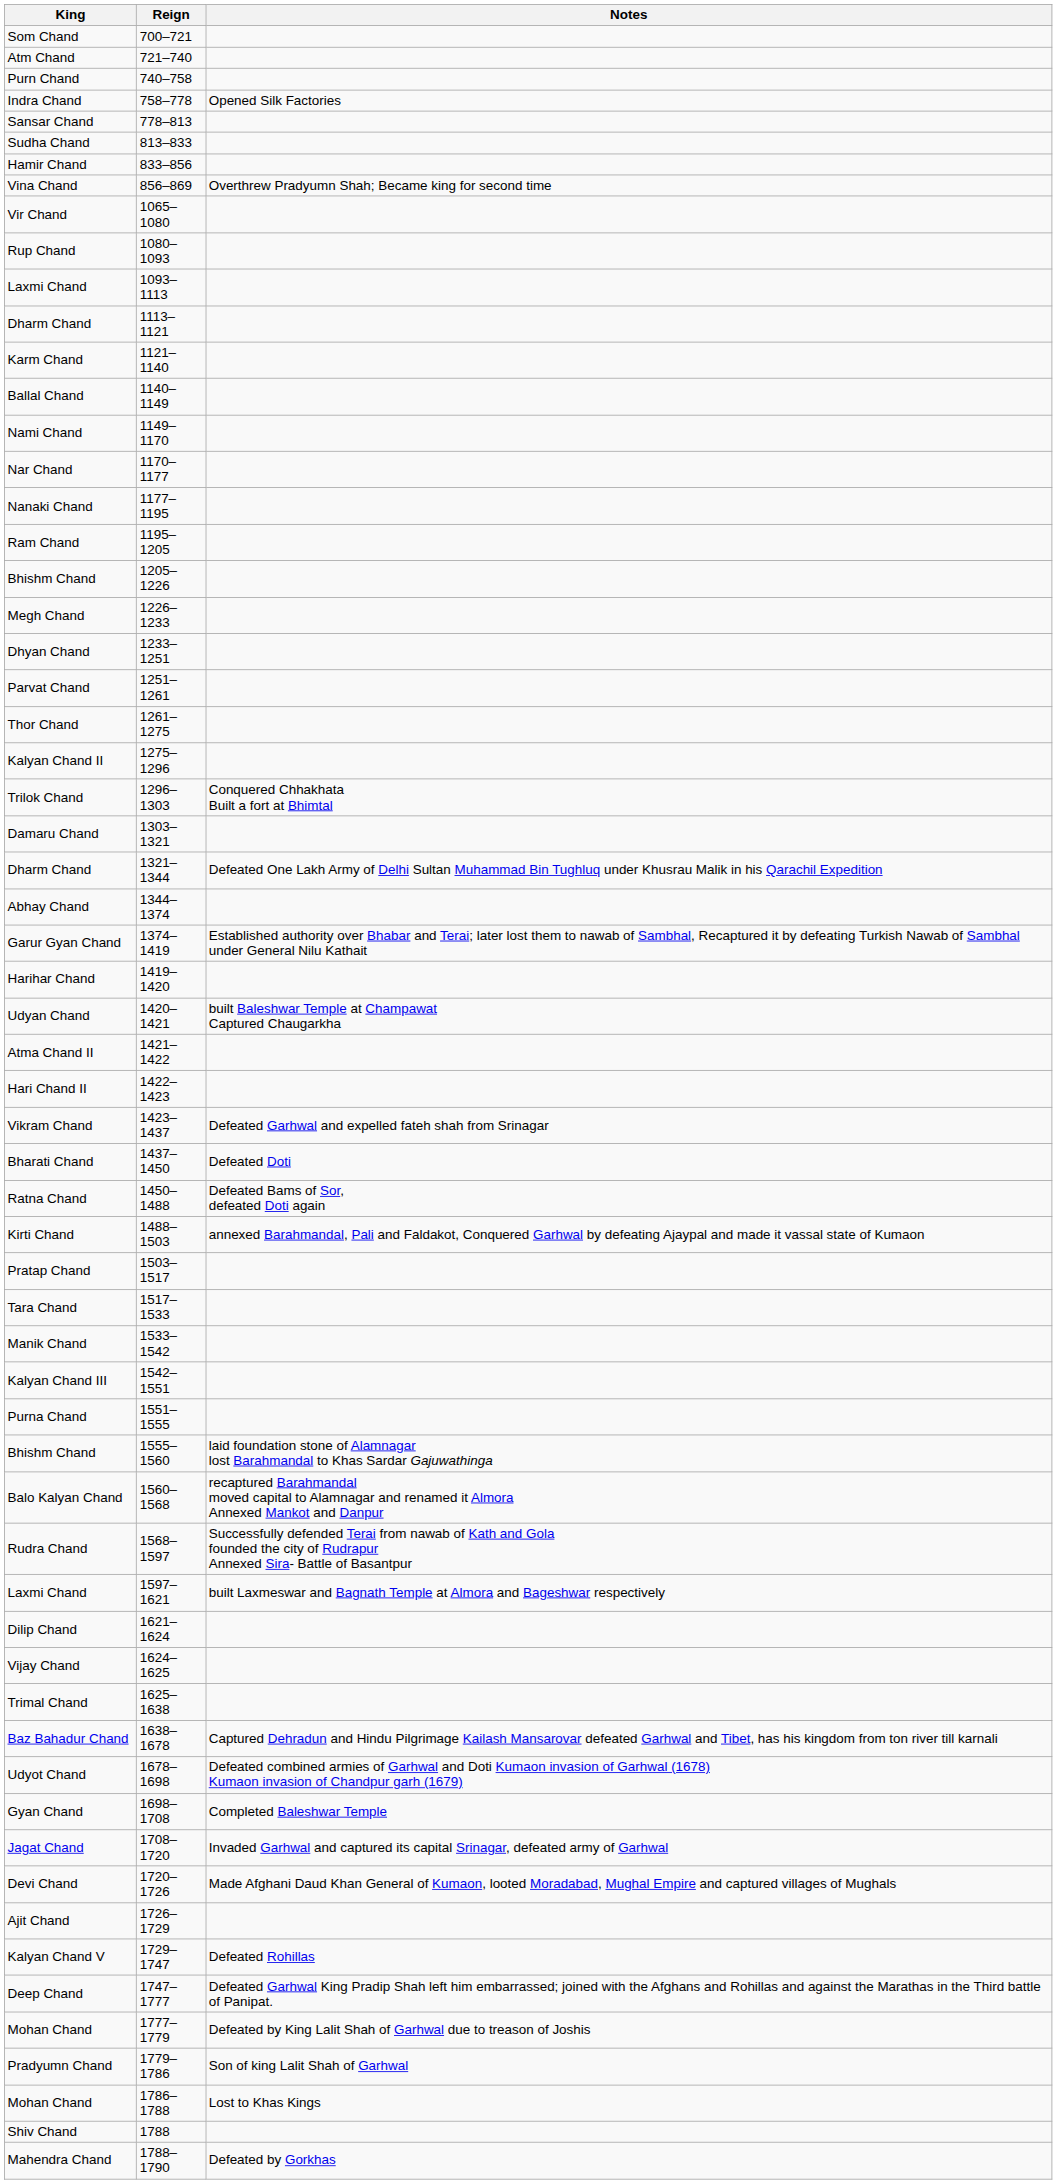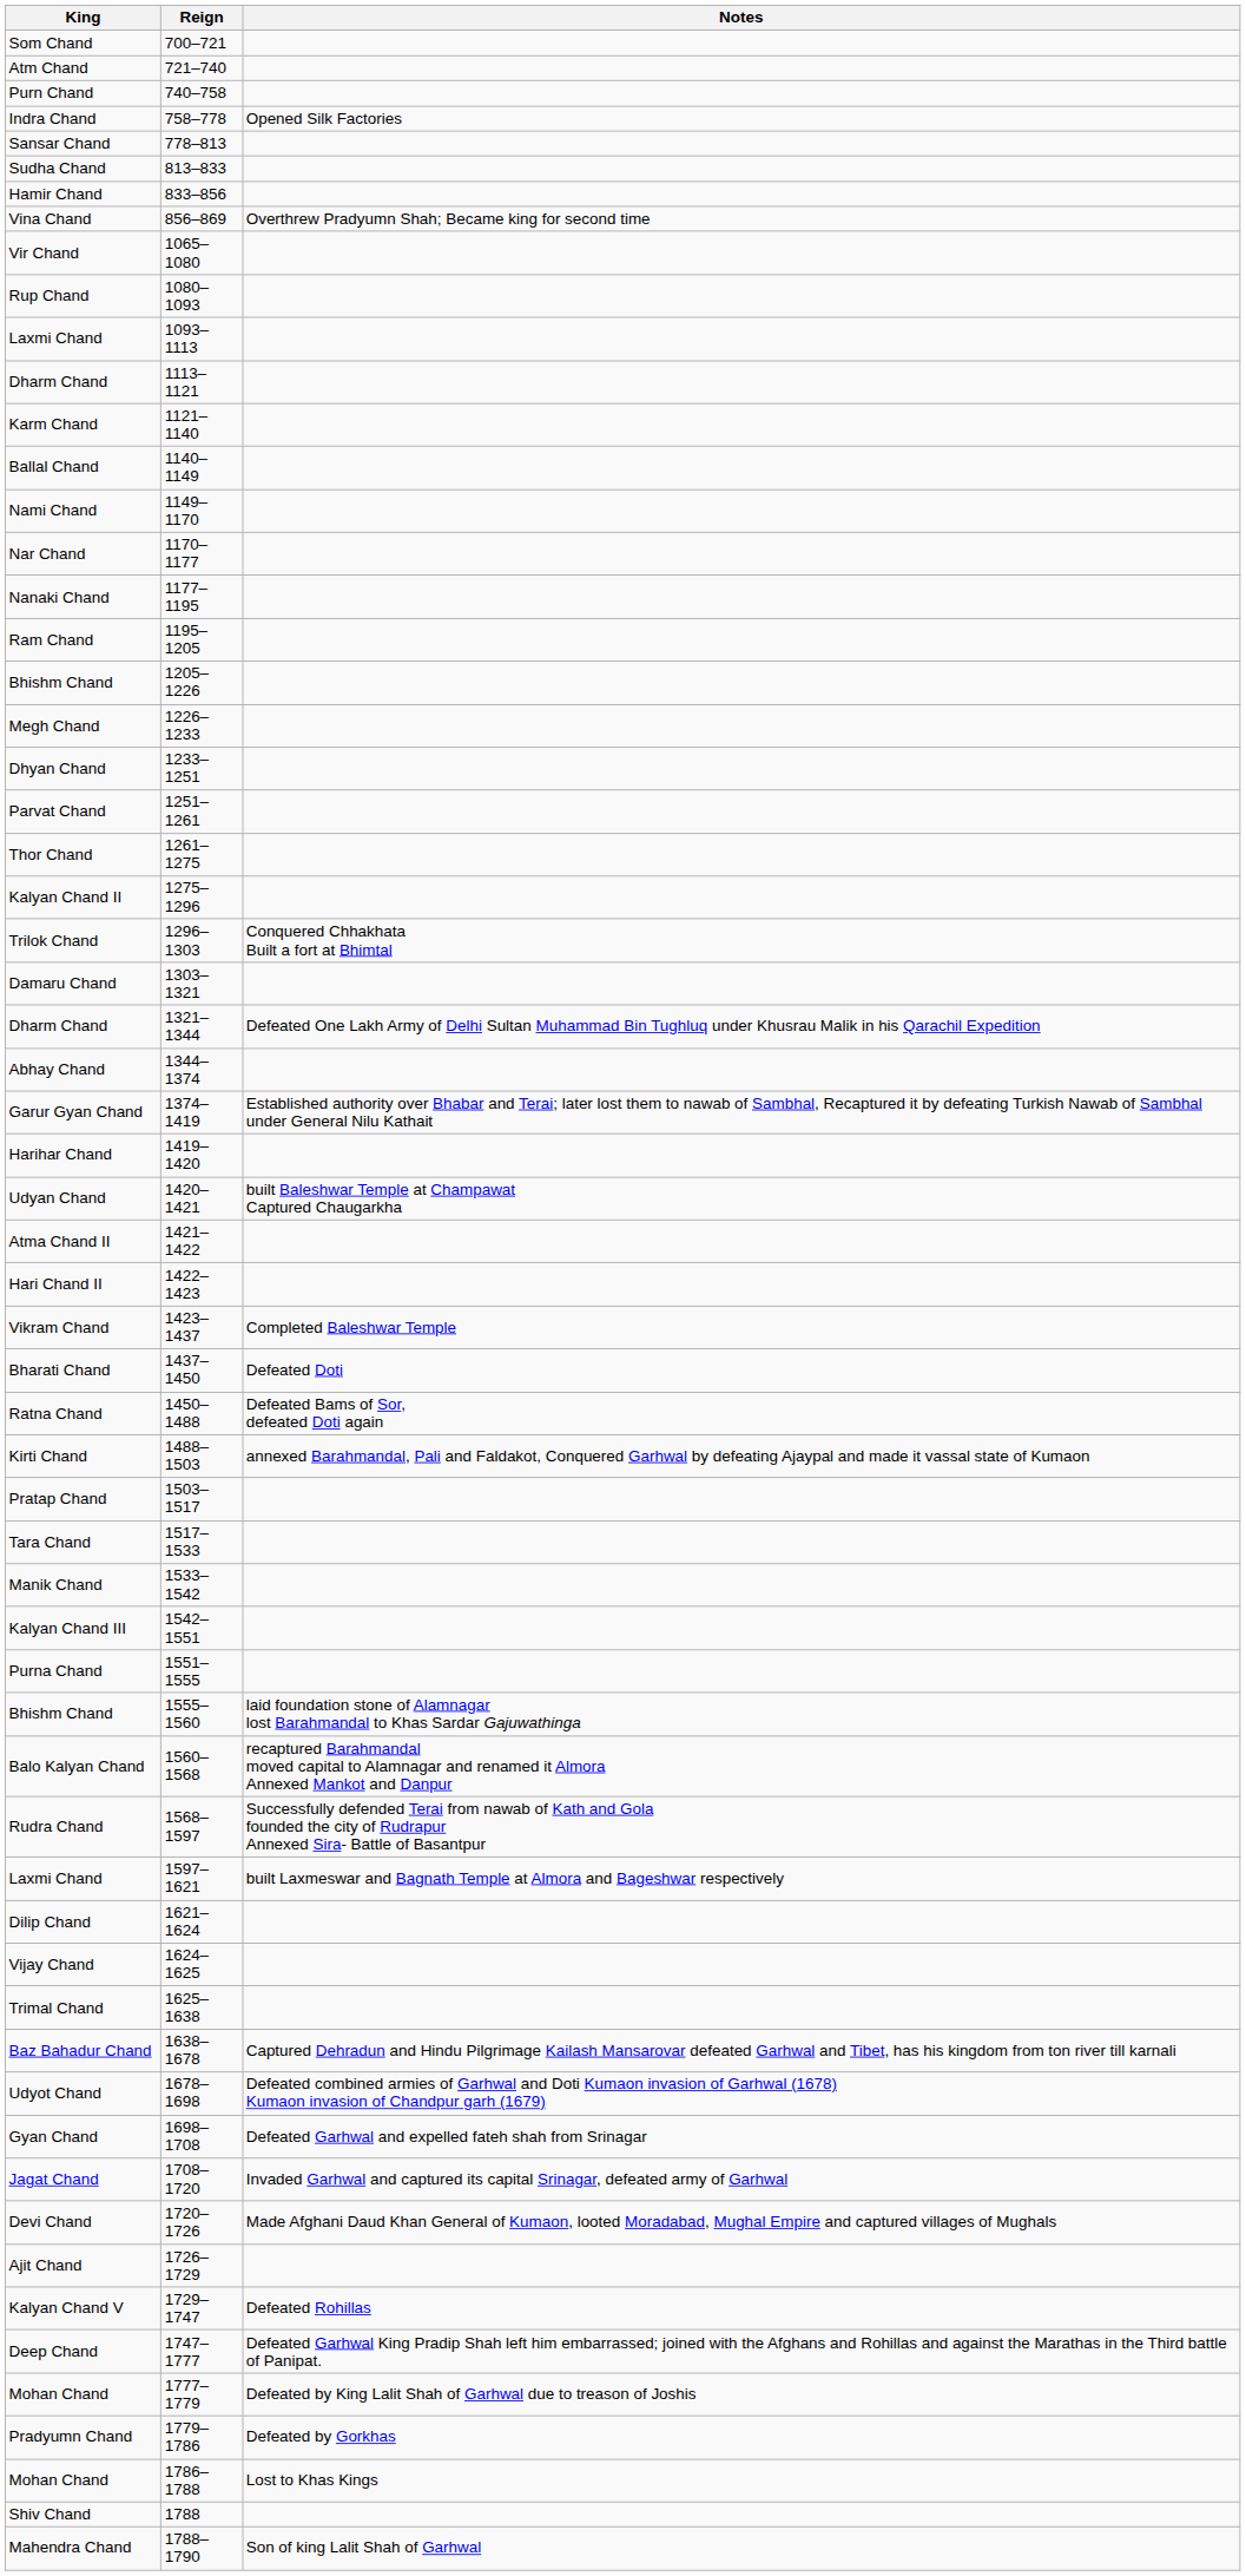Vikram Chand | Notes: Defeated Garhwal and expelled fateh shah from Srinagar -> Completed Baleshwar Temple
Gyan Chand | Notes: Completed Baleshwar Temple -> Defeated Garhwal and expelled fateh shah from Srinagar
Pradyumn Chand | Notes: Son of king Lalit Shah of Garhwal -> Defeated by Gorkhas
Mahendra Chand | Notes: Defeated by Gorkhas -> Son of king Lalit Shah of Garhwal
